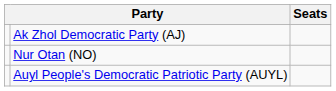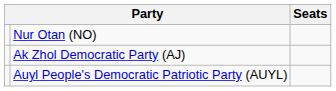rows swapped: Nur Otan (NO) <-> Ak Zhol Democratic Party (AJ)
